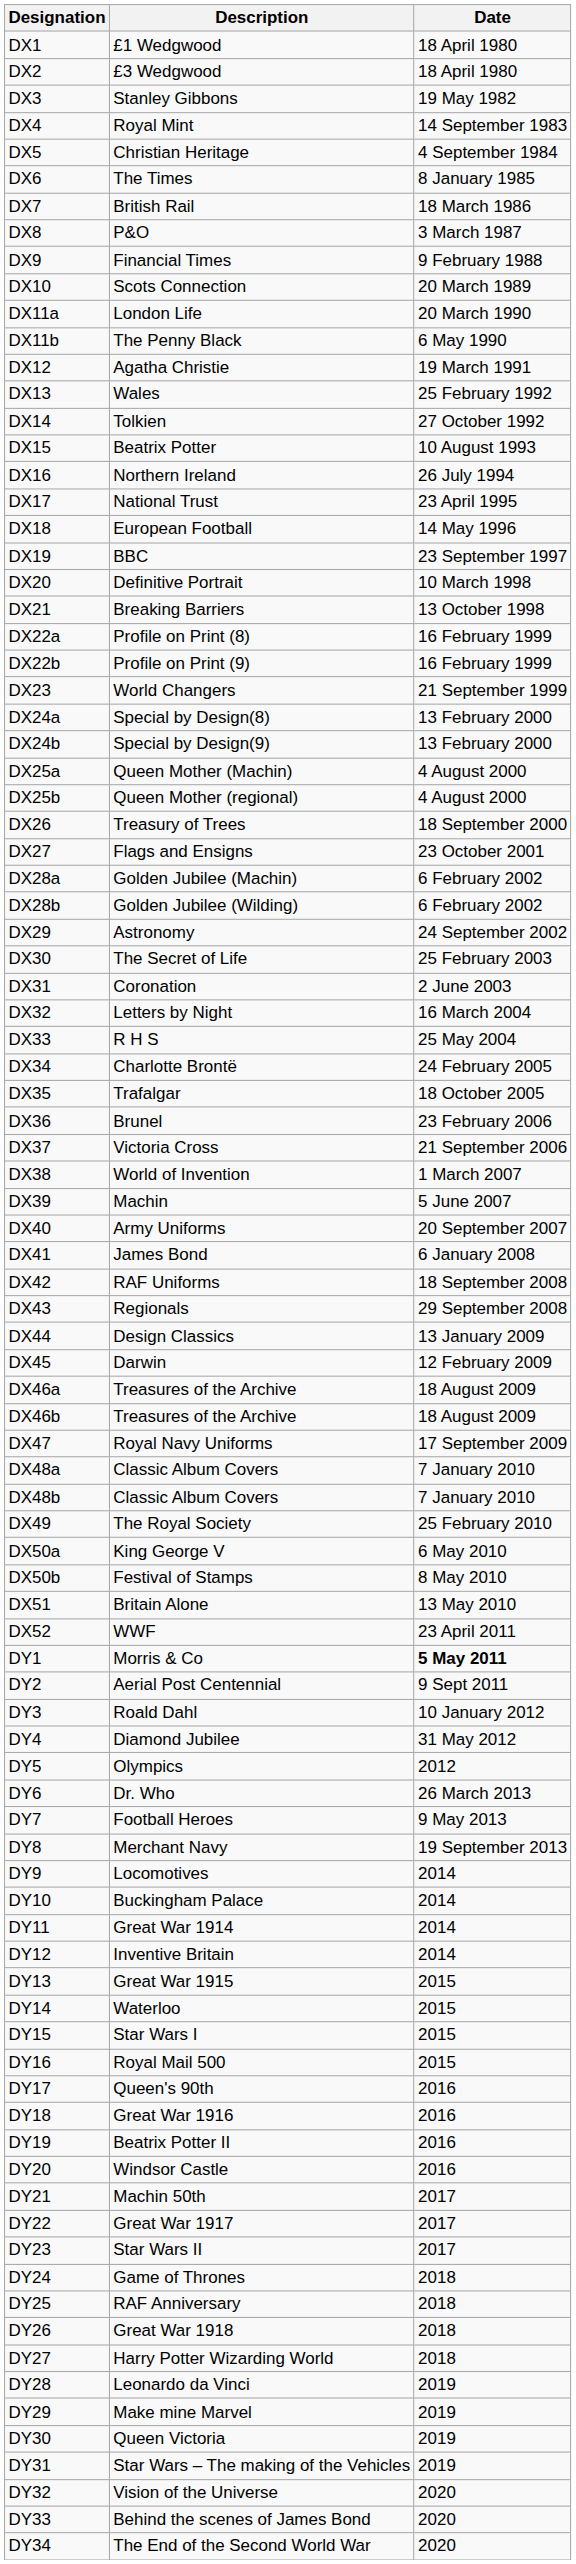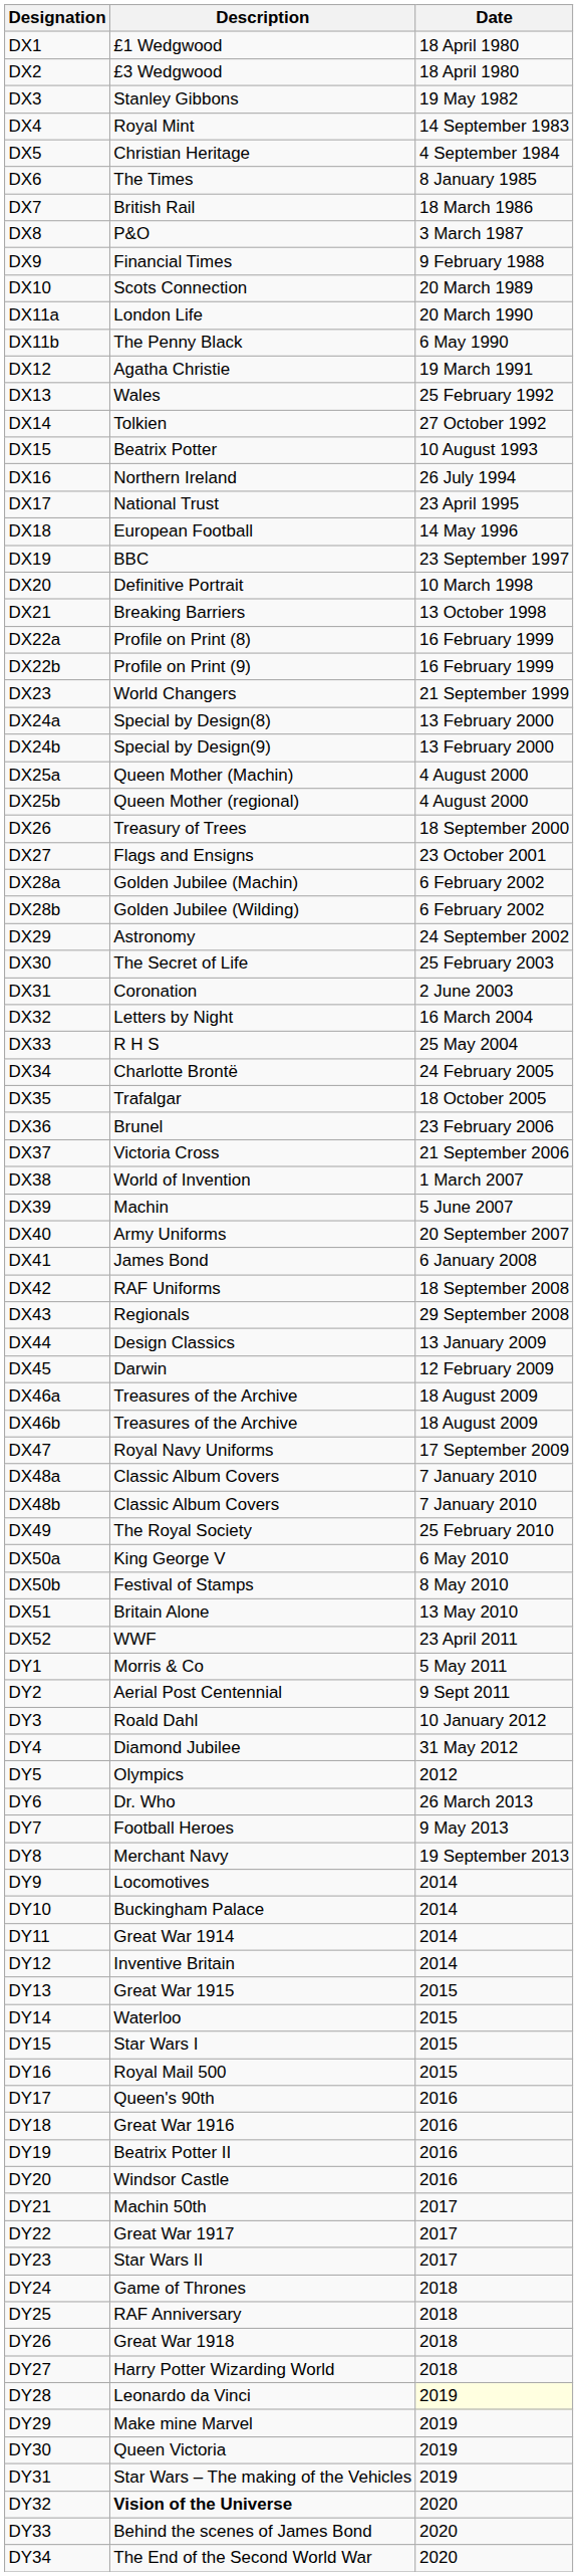DY1 | Date: bold -> normal
DY28 | Date: no background -> lightyellow background
DY32 | Description: normal -> bold
